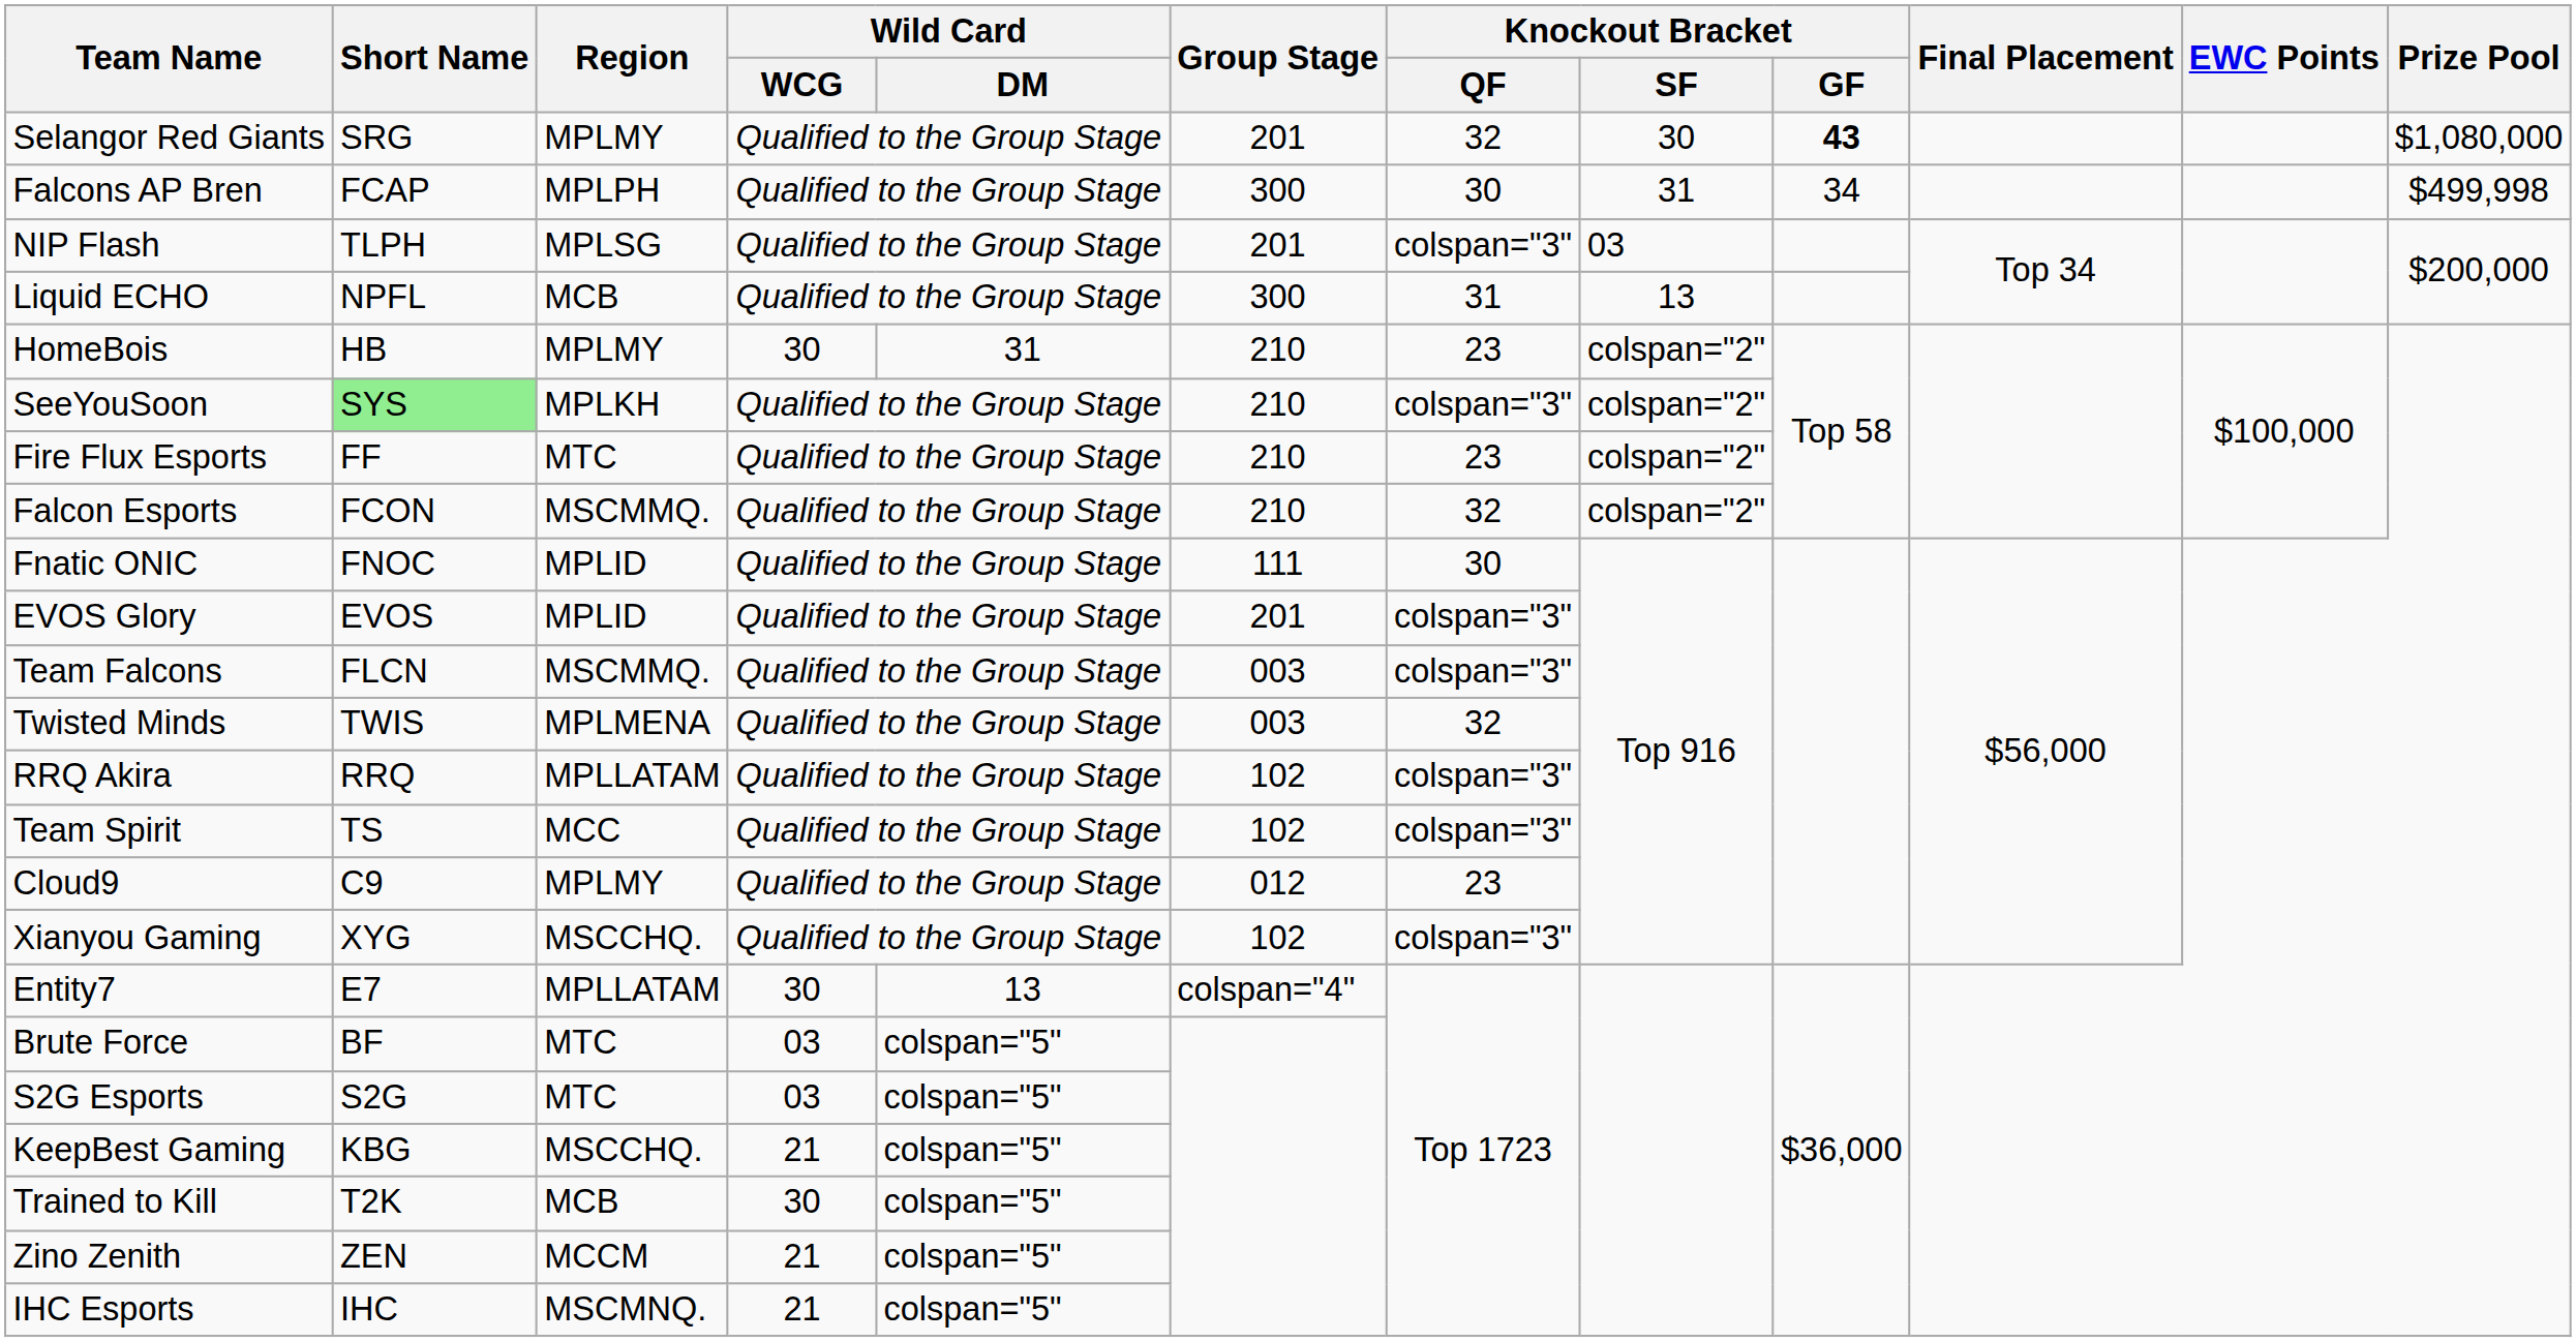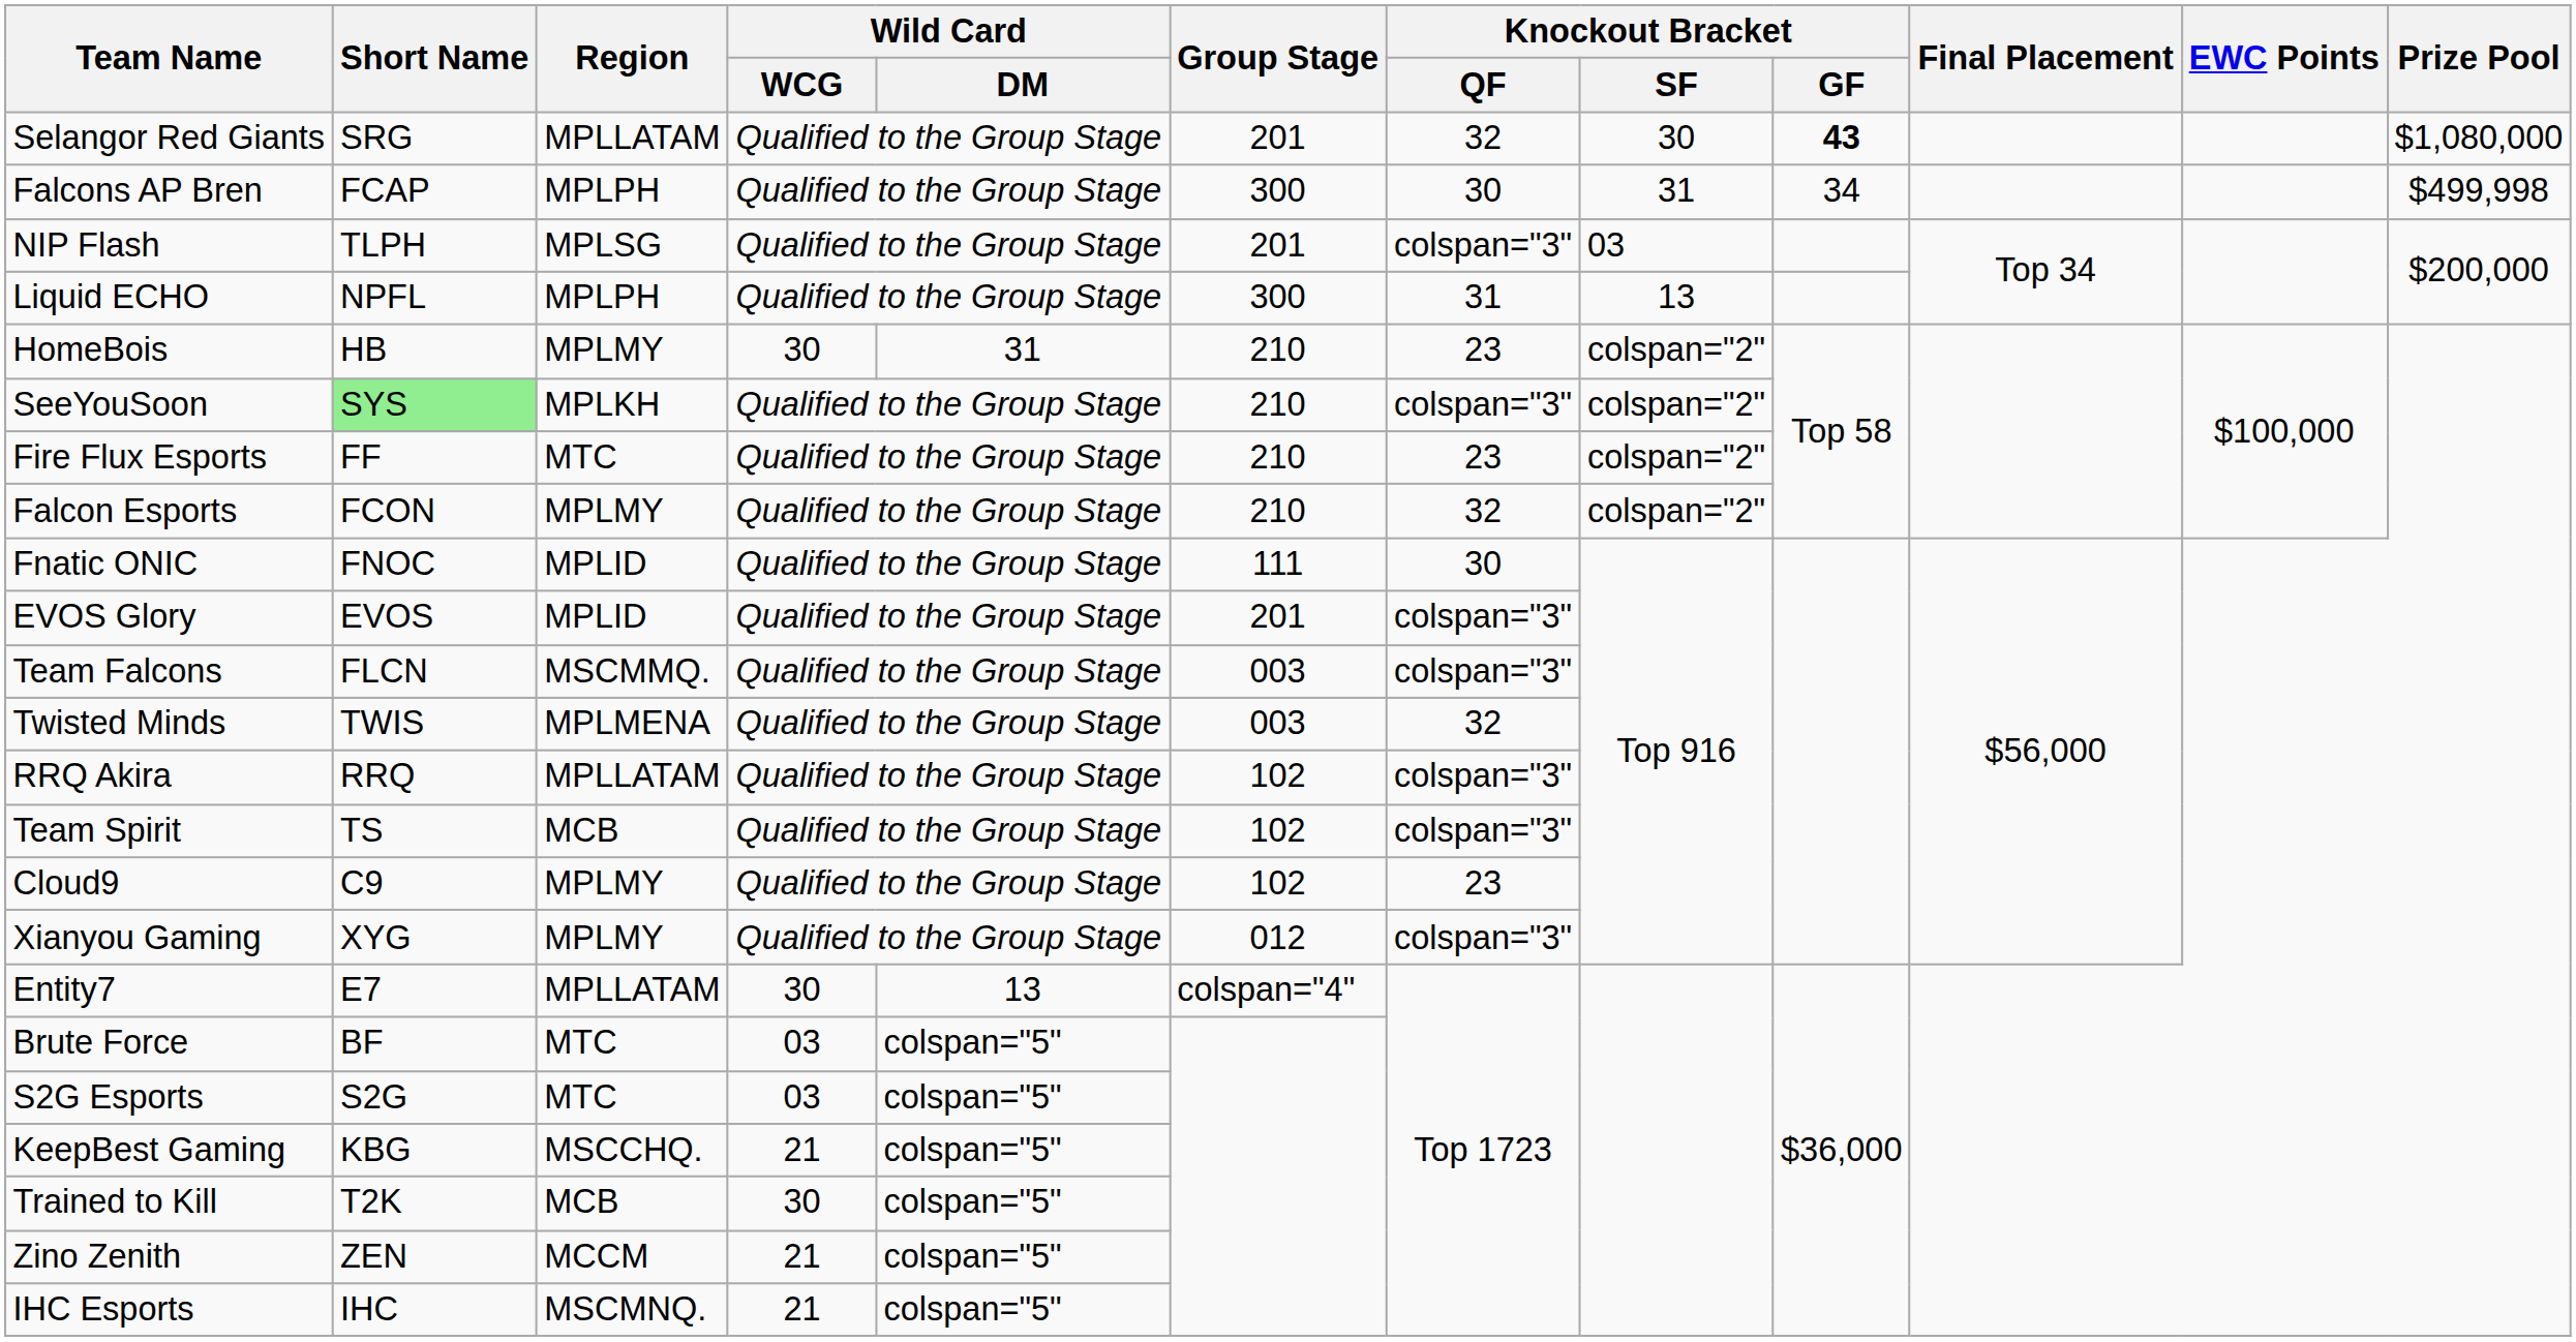Selangor Red Giants | Region: MPLMY -> MPLLATAM
Liquid ECHO | Region: MCB -> MPLPH
Falcon Esports | Region: MSCMMQ. -> MPLMY
Team Spirit | Region: MCC -> MCB
Cloud9 | Group Stage: 012 -> 102
Xianyou Gaming | Region: MSCCHQ. -> MPLMY
Xianyou Gaming | Group Stage: 102 -> 012
